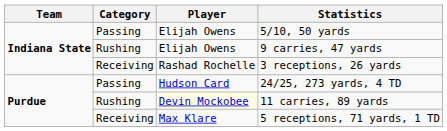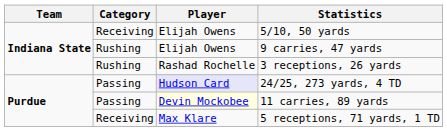5/10, 50 yards | Category: Passing -> Receiving
3 receptions, 26 yards | Category: Receiving -> Rushing
24/25, 273 yards, 4 TD | Player: no background -> lavender background
11 carries, 89 yards | Category: Rushing -> Passing
